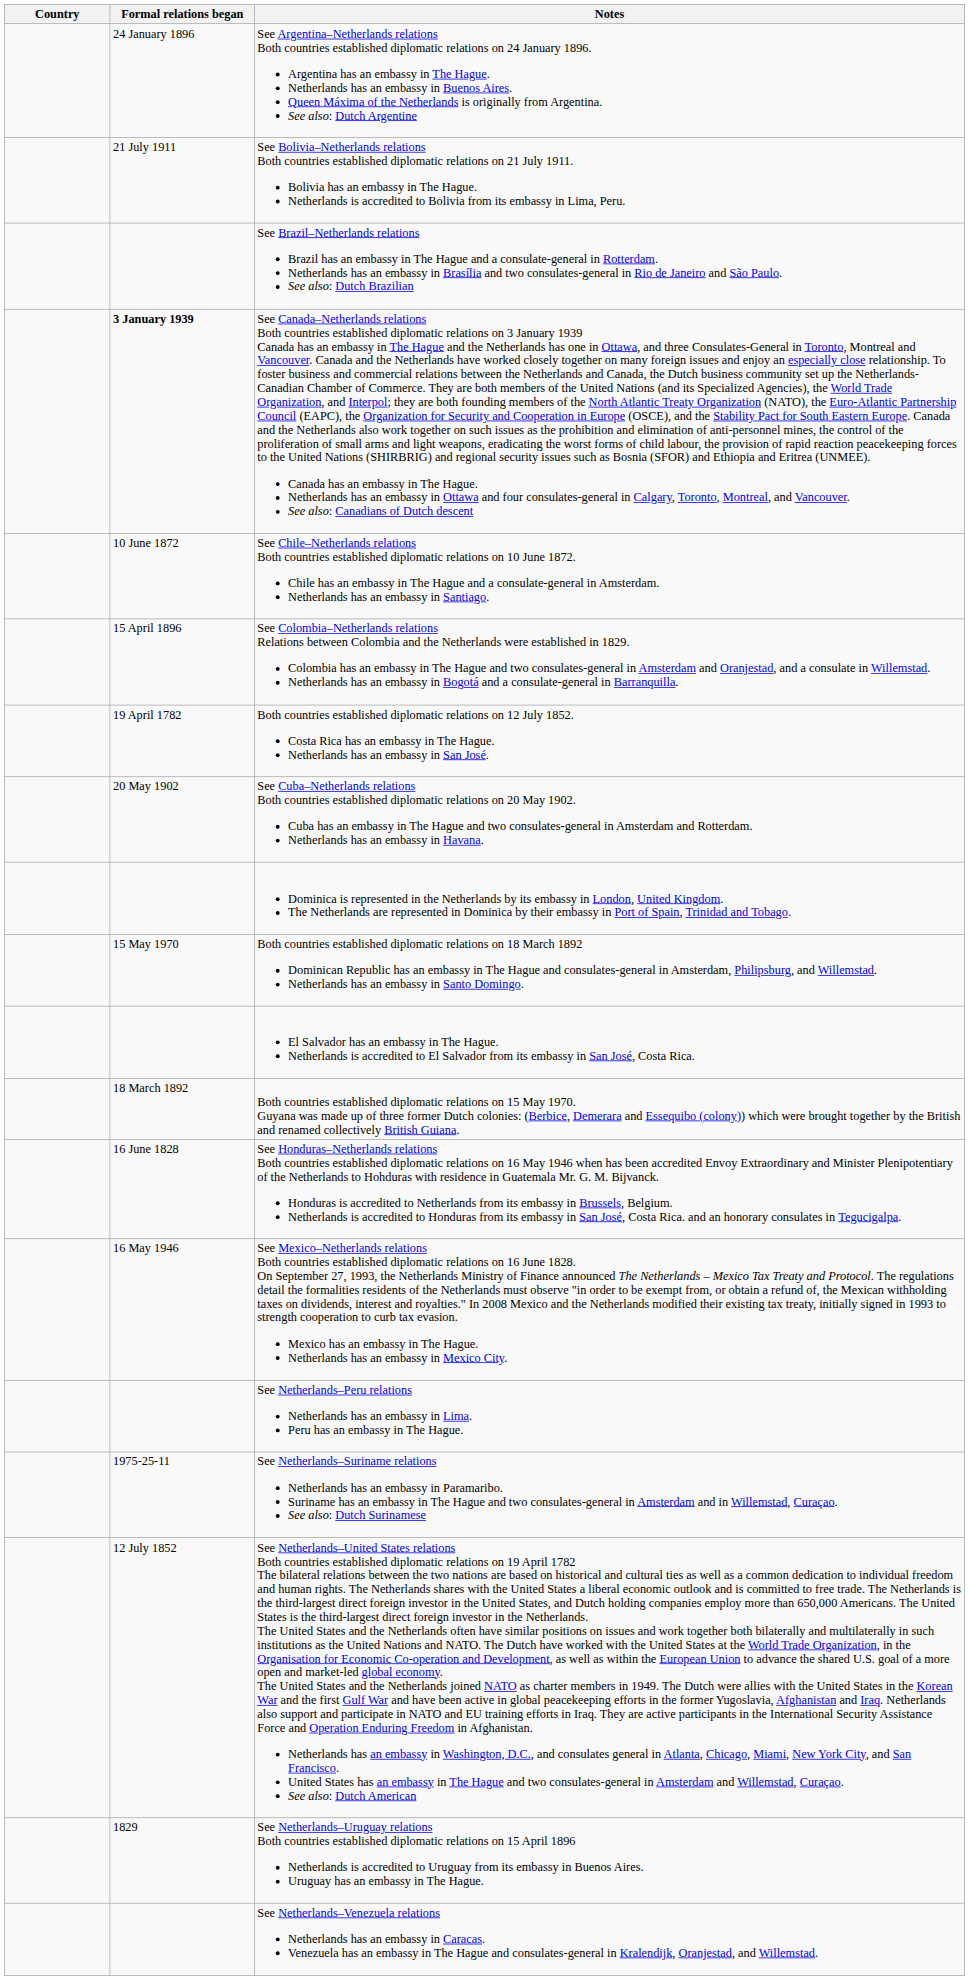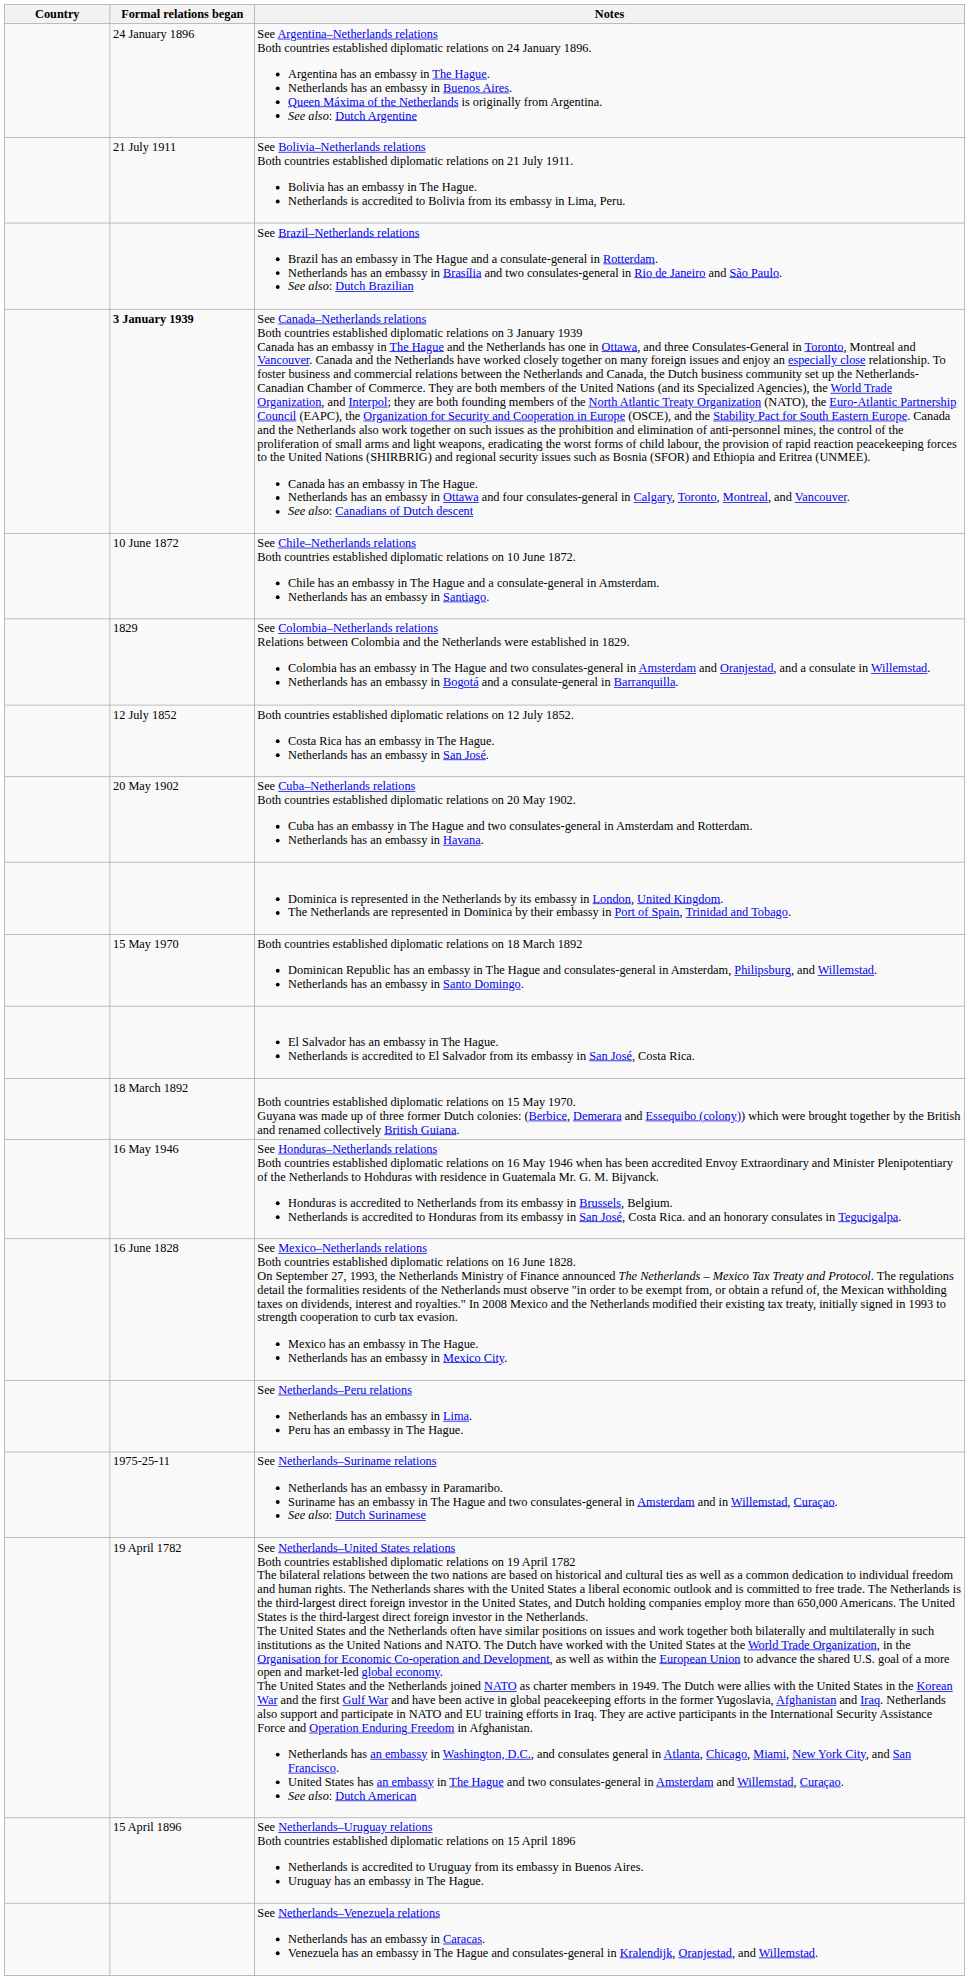row 7 | Formal relations began: 15 April 1896 -> 1829
row 8 | Formal relations began: 19 April 1782 -> 12 July 1852
row 14 | Formal relations began: 16 June 1828 -> 16 May 1946
row 15 | Formal relations began: 16 May 1946 -> 16 June 1828
row 18 | Formal relations began: 12 July 1852 -> 19 April 1782
row 19 | Formal relations began: 1829 -> 15 April 1896
